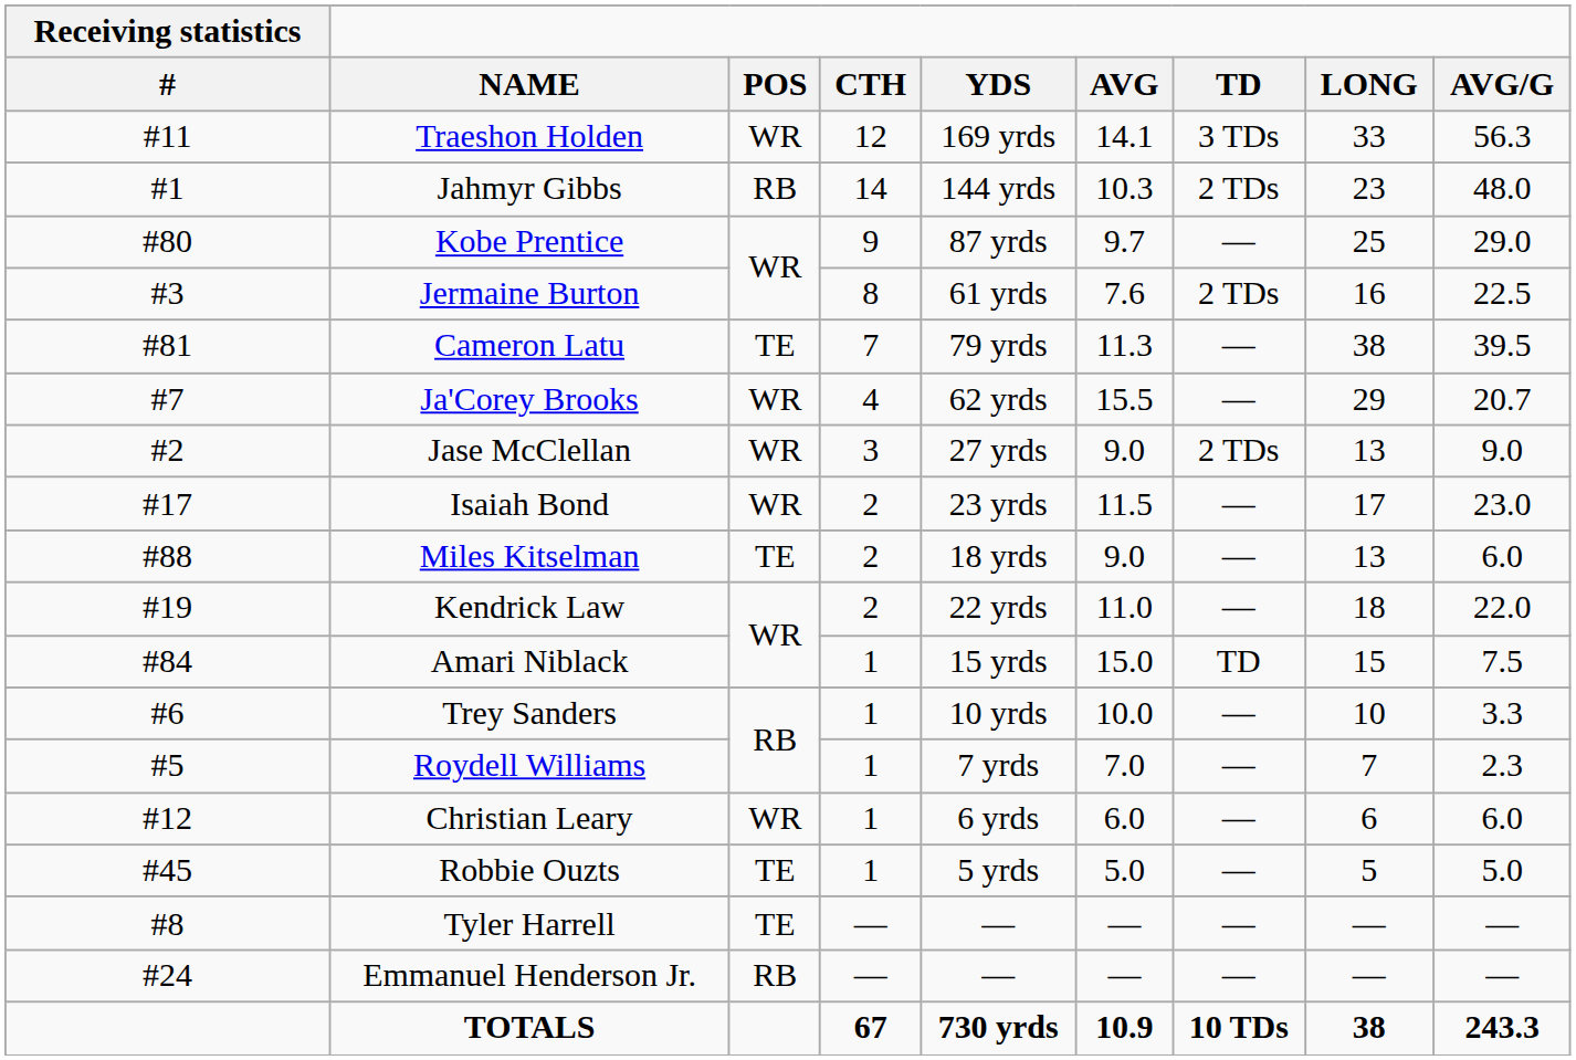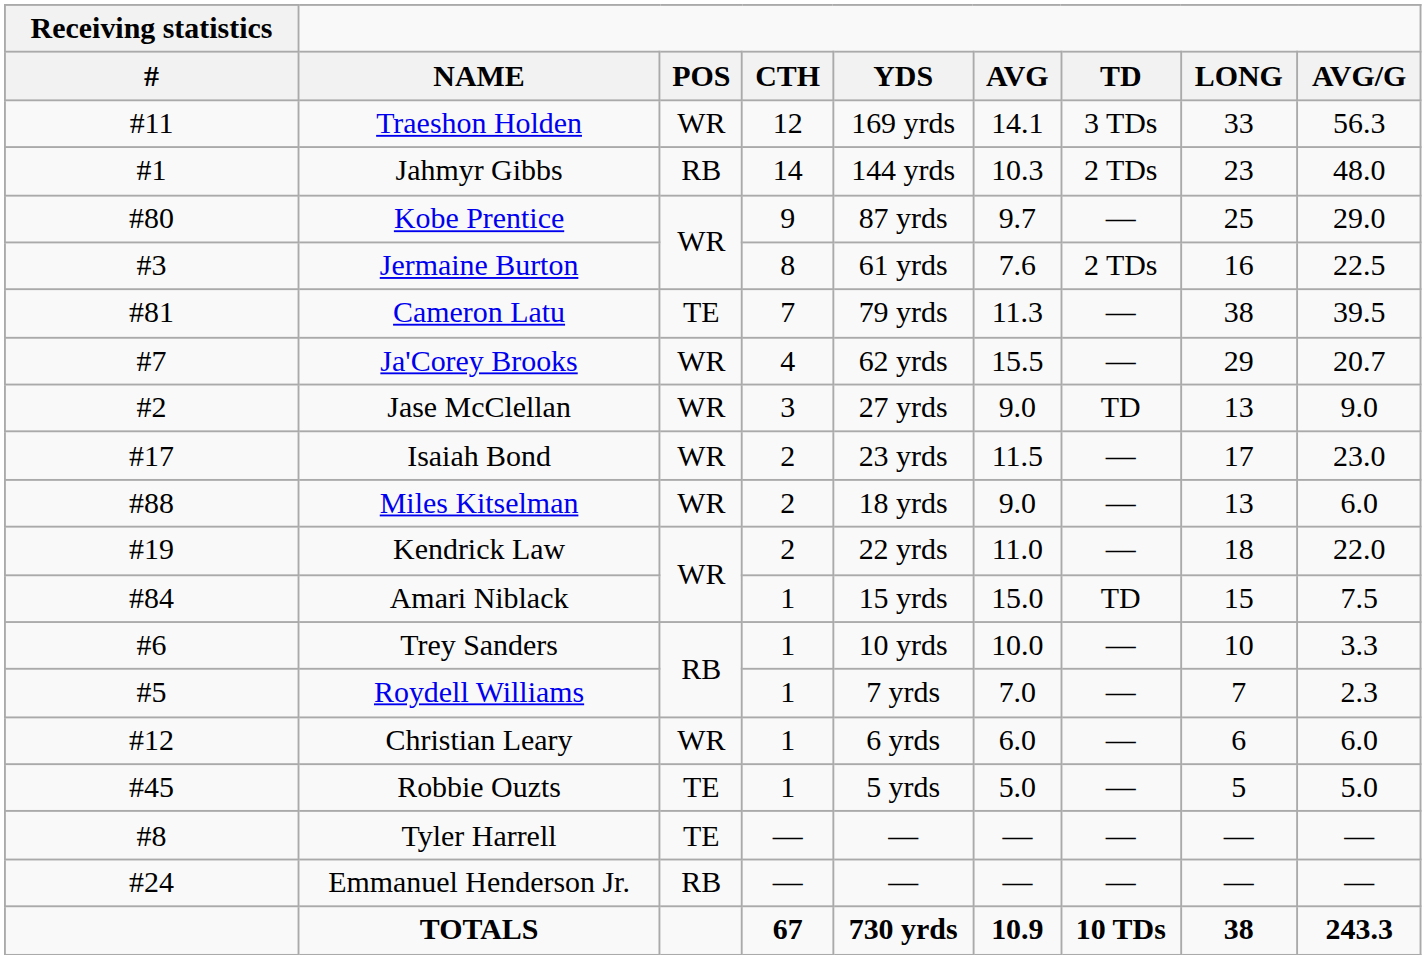Jase McClellan | TD: 2 TDs -> TD
Miles Kitselman | POS: TE -> WR
